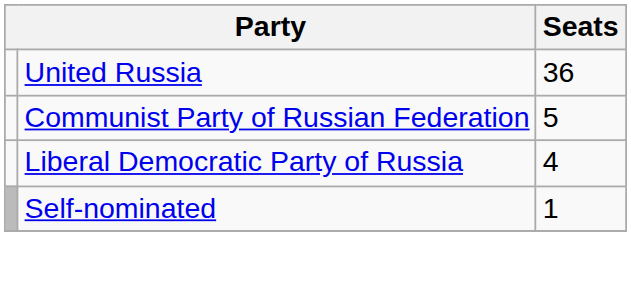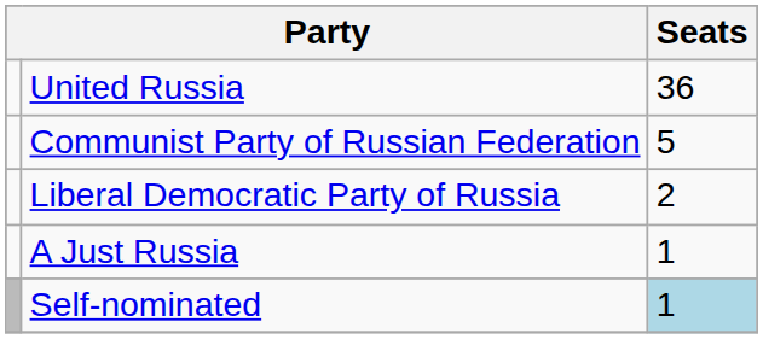Liberal Democratic Party of Russia | Seats: 4 -> 2
+ row: A Just Russia | 1
Self-nominated | Seats: no background -> lightblue background
